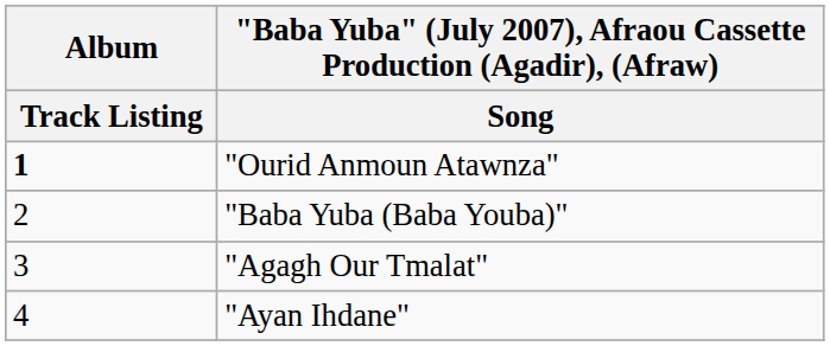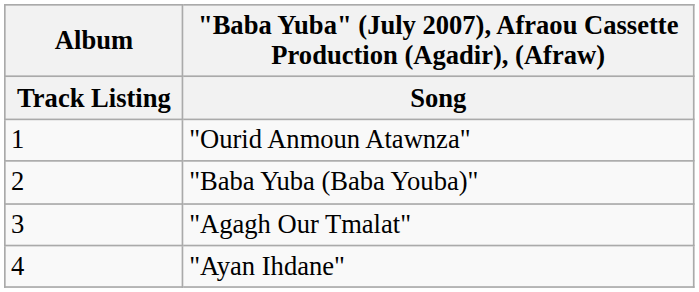"Ourid Anmoun Atawnza" | Album / Track Listing: bold -> normal
